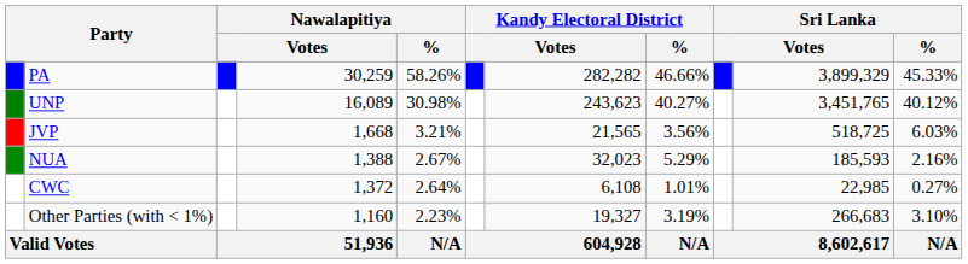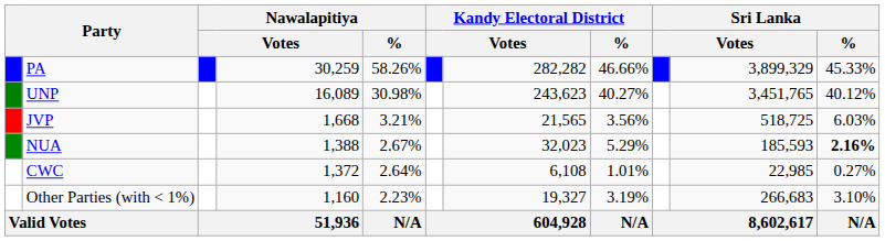NUA | Sri Lanka / %: normal -> bold
